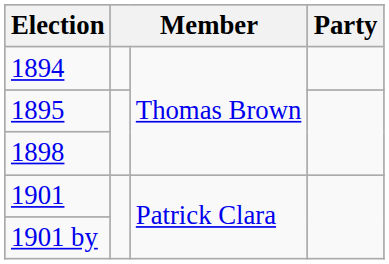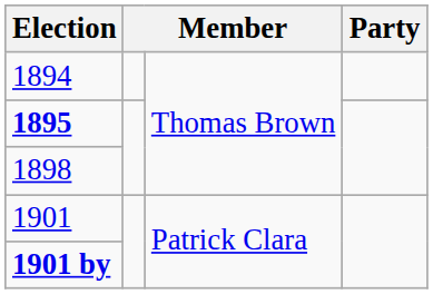1895 | Election: normal -> bold
1901 by | Election: normal -> bold
